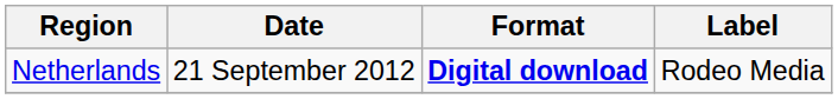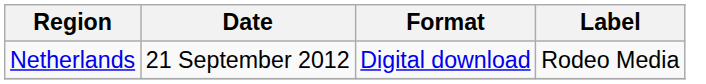Netherlands | Format: bold -> normal
